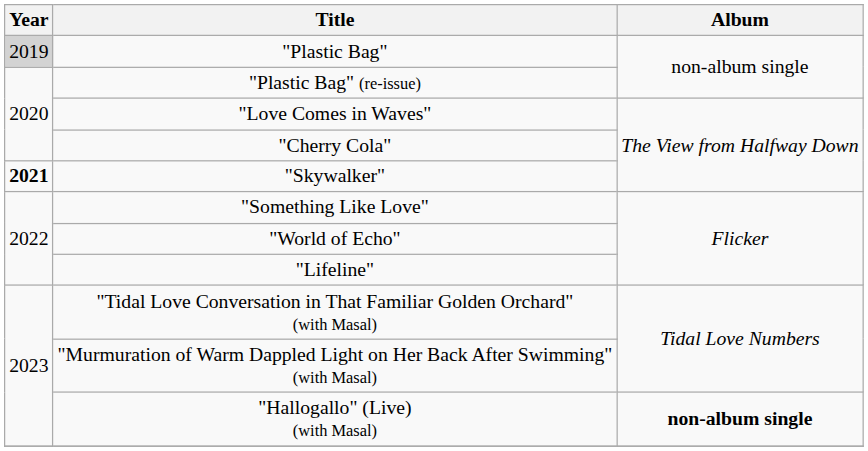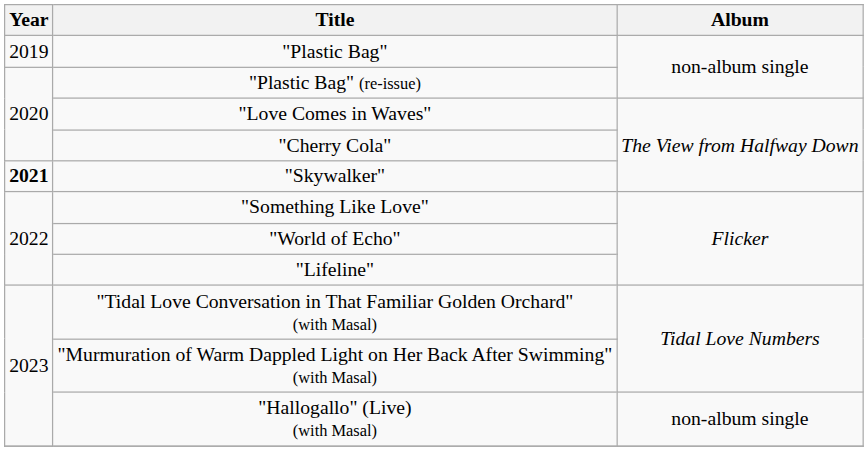"Plastic Bag" | Year: lightgrey background -> no background
"Hallogallo" (Live) (with Masal) | Album: bold -> normal
